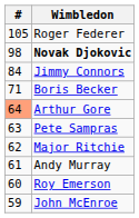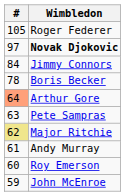Novak Djokovic | #: 98 -> 97
Boris Becker | #: 71 -> 78
Major Ritchie | #: no background -> khaki background
